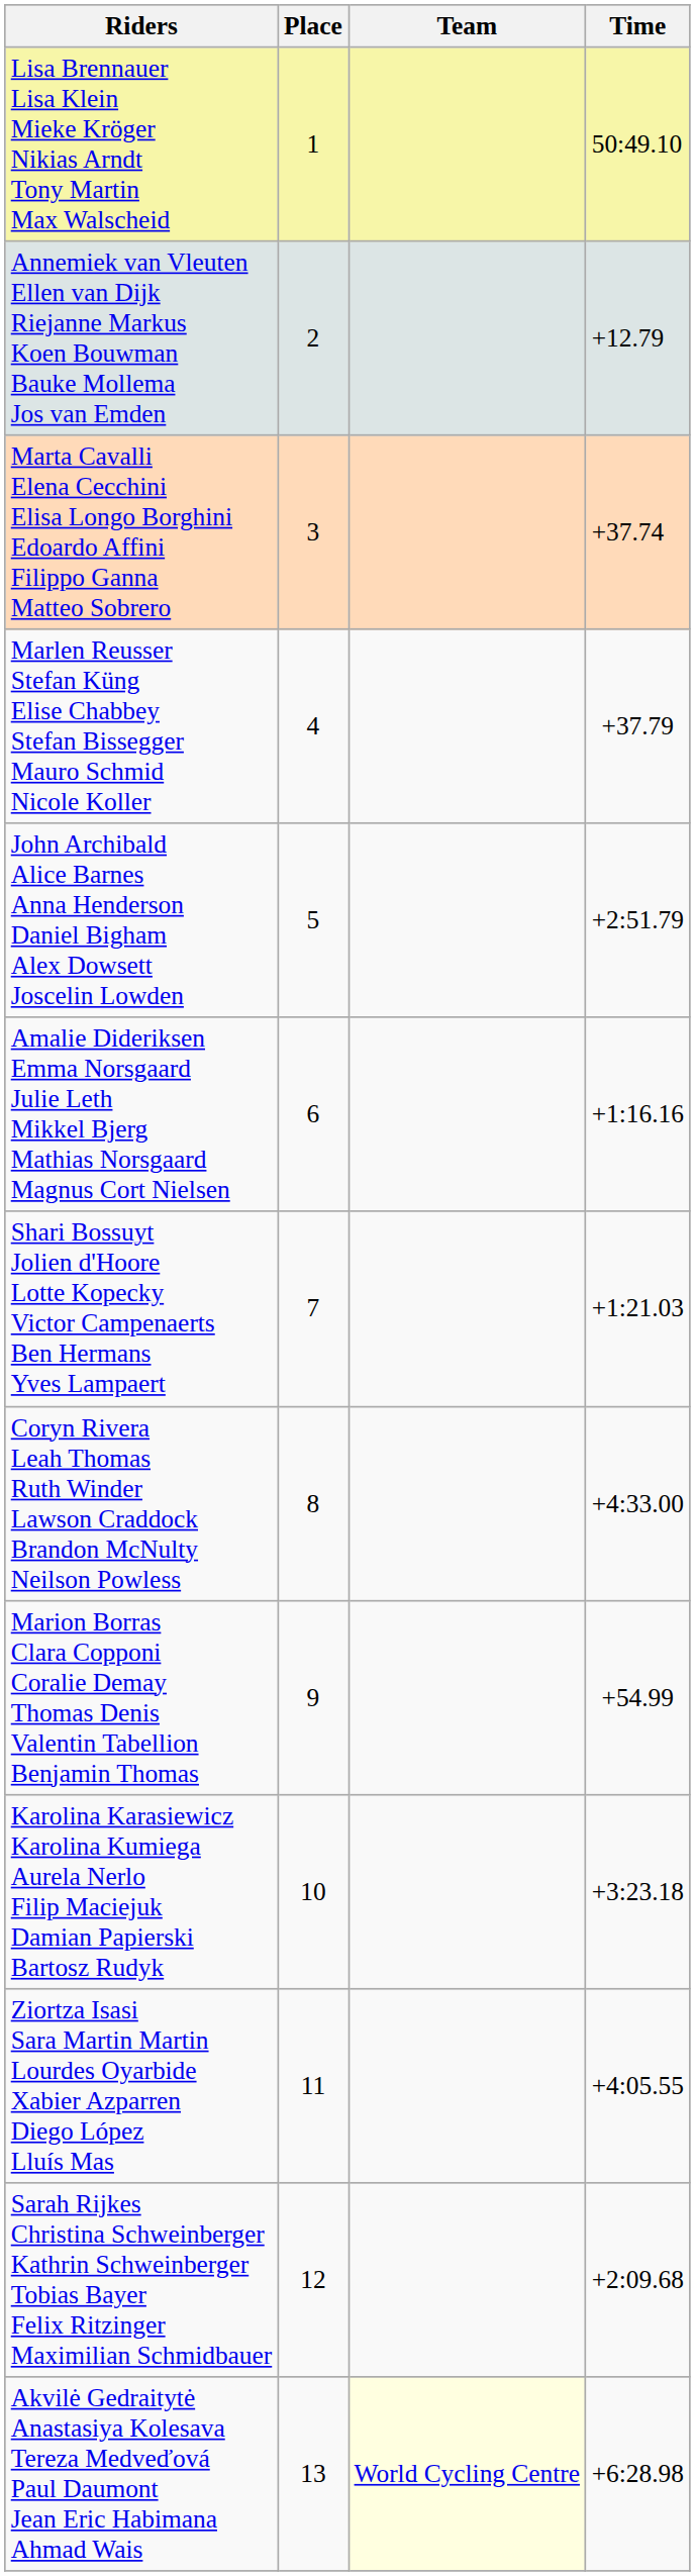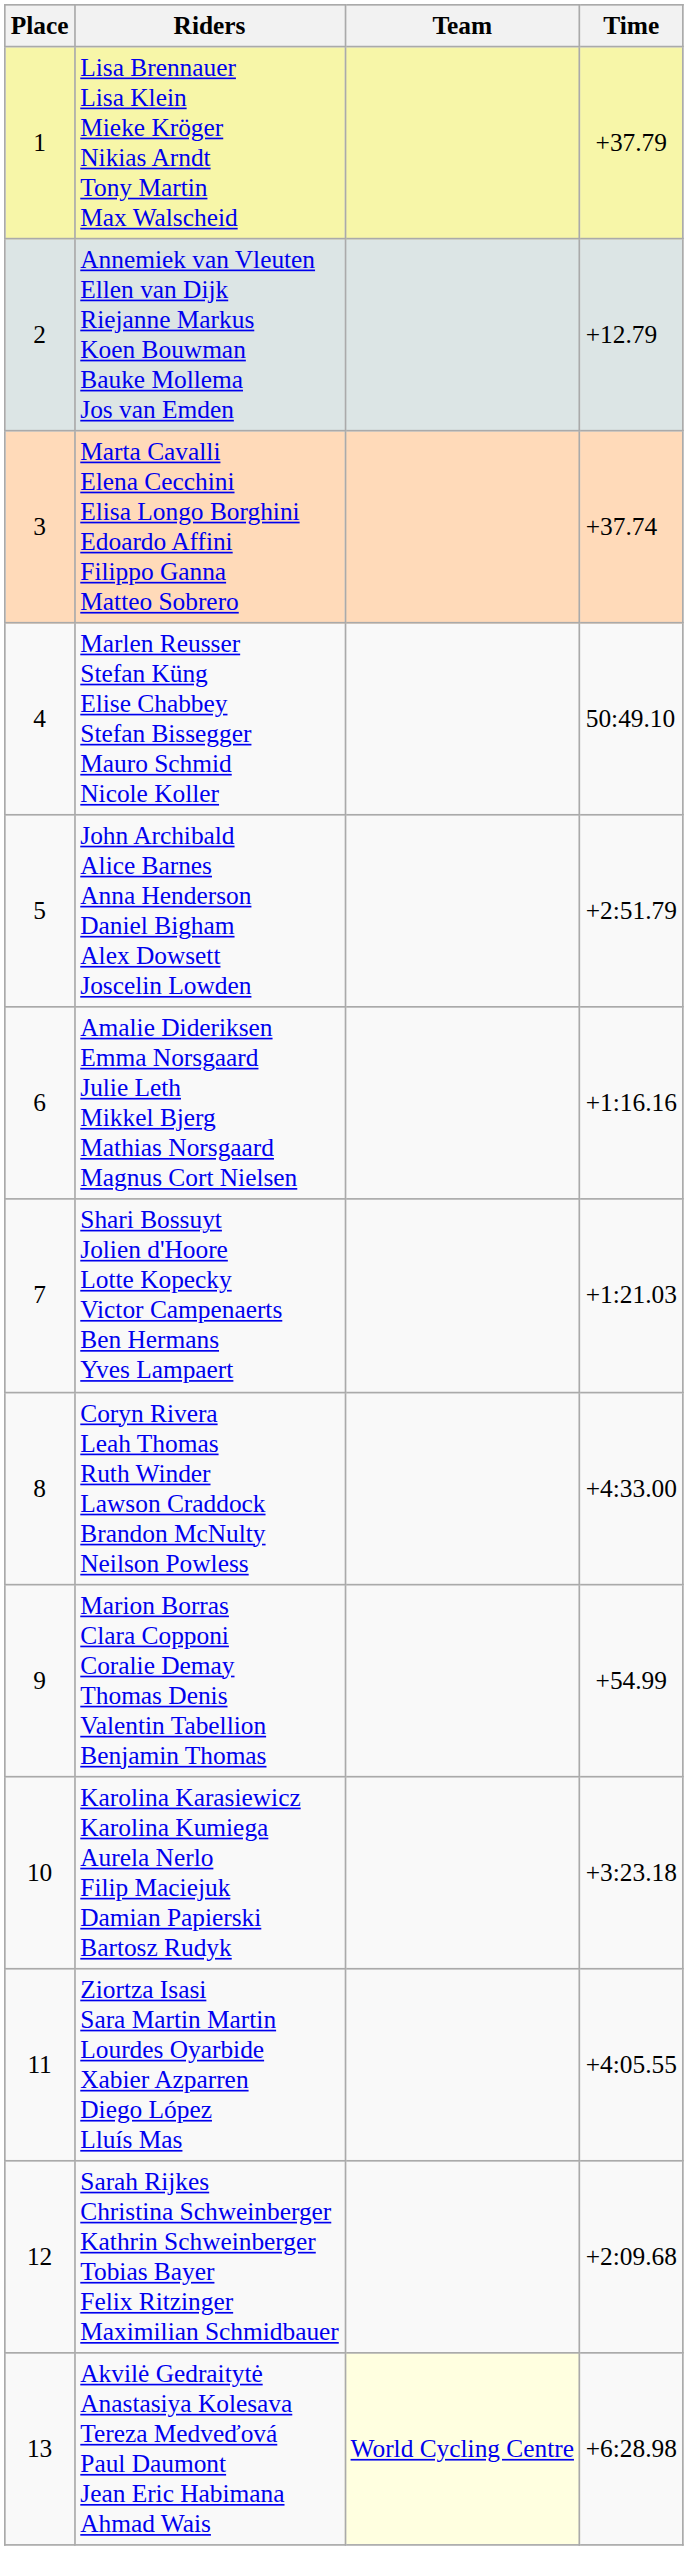columns swapped: Place <-> Riders
row 2 | Time: 50:49.10 -> +37.79
row 5 | Time: +37.79 -> 50:49.10
